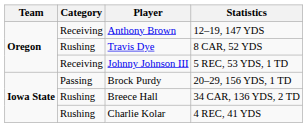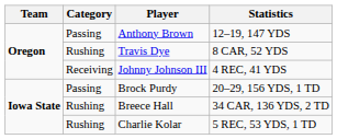Anthony Brown | Category: Receiving -> Passing
Johnny Johnson III | Statistics: 5 REC, 53 YDS, 1 TD -> 4 REC, 41 YDS
Charlie Kolar | Statistics: 4 REC, 41 YDS -> 5 REC, 53 YDS, 1 TD
